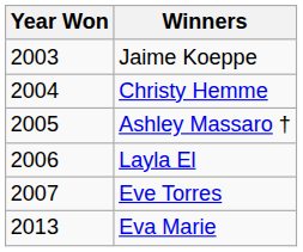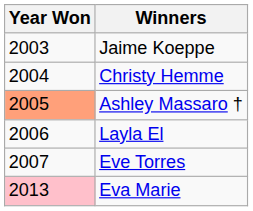Ashley Massaro † | Year Won: no background -> lightsalmon background
Eva Marie | Year Won: no background -> pink background
